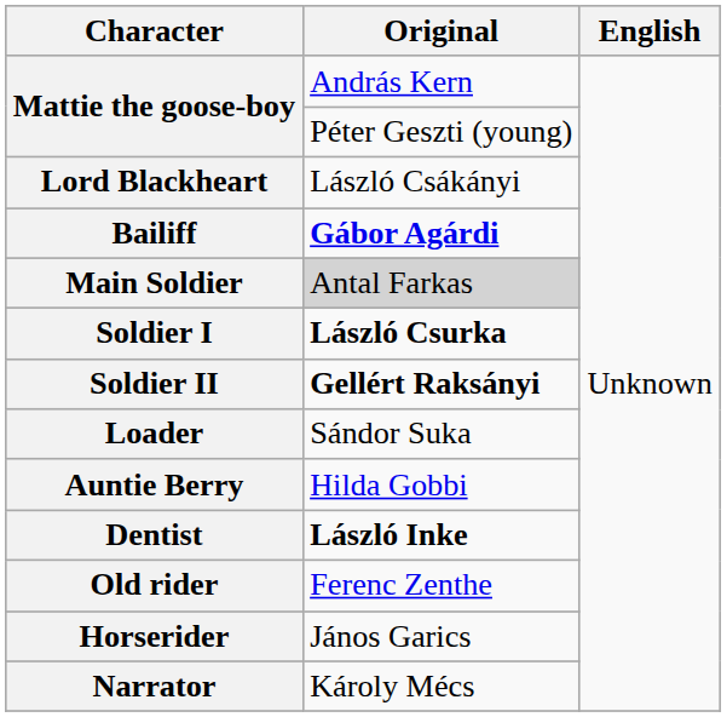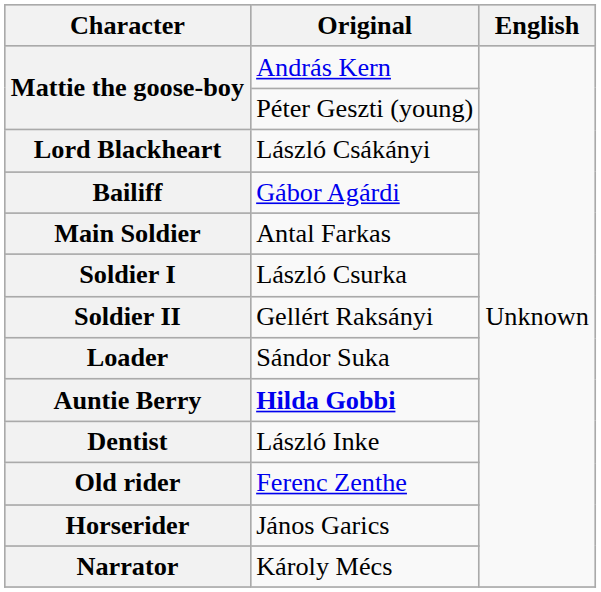Bailiff | Original: bold -> normal
Main Soldier | Original: lightgrey background -> no background
Soldier I | Original: bold -> normal
Soldier II | Original: bold -> normal
Auntie Berry | Original: normal -> bold
Dentist | Original: bold -> normal
